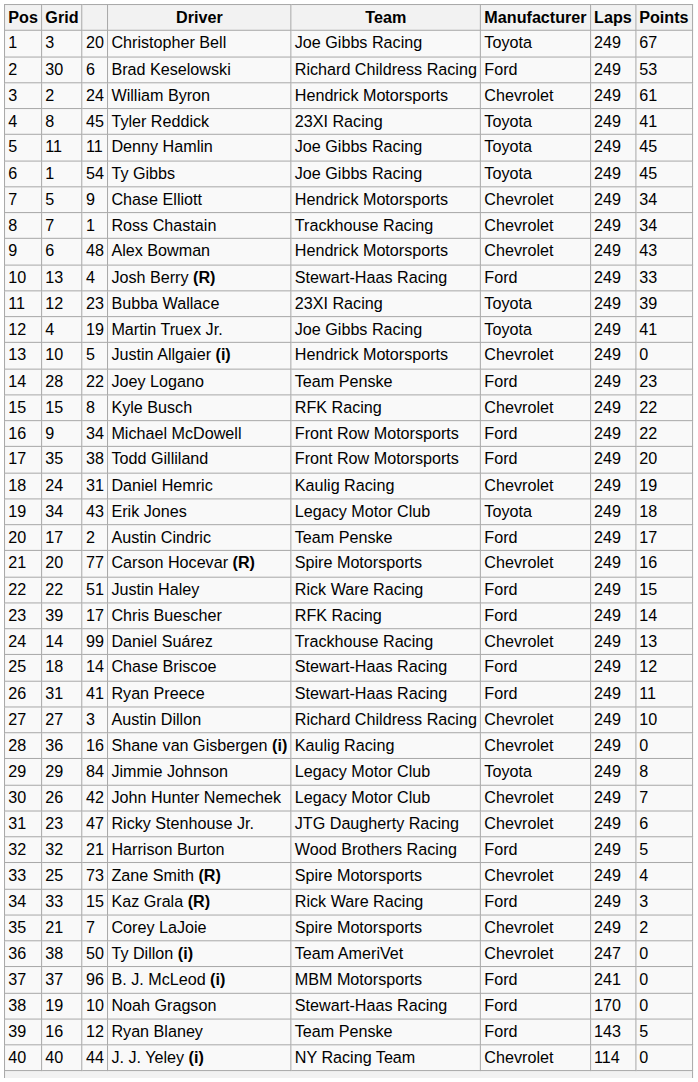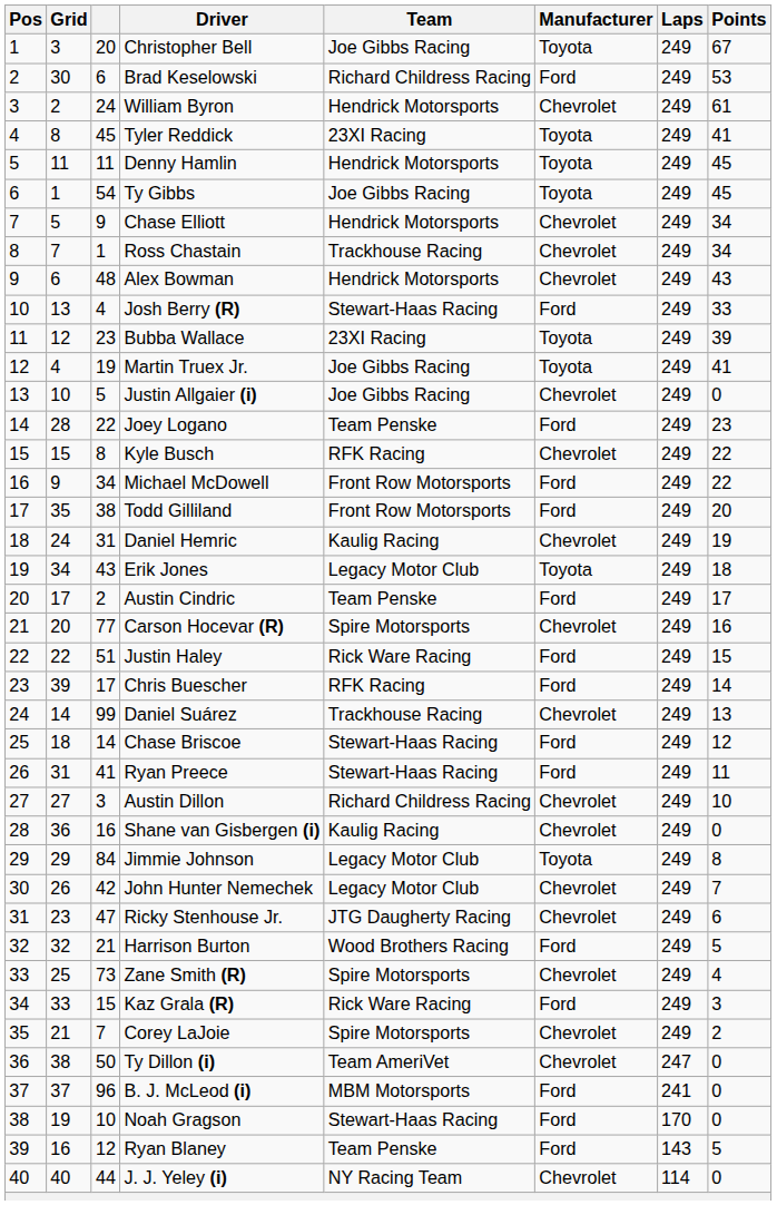Denny Hamlin | Team: Joe Gibbs Racing -> Hendrick Motorsports
Justin Allgaier (i) | Team: Hendrick Motorsports -> Joe Gibbs Racing
